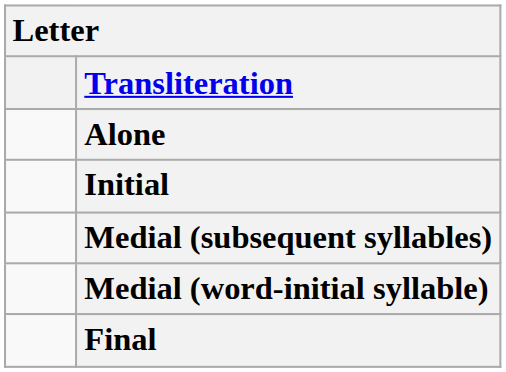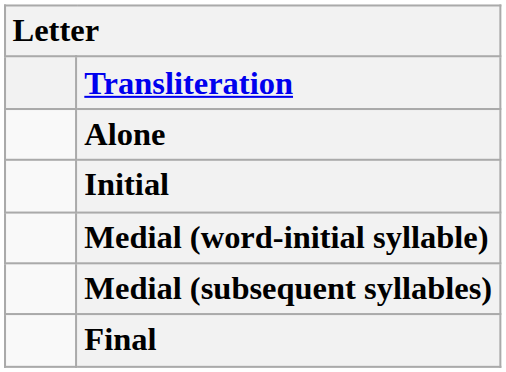rows swapped: Medial (word-initial syllable) <-> Medial (subsequent syllables)
